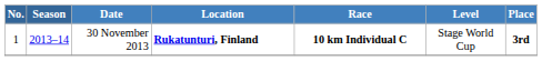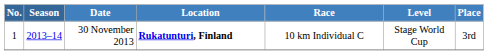30 November 2013 | Race: bold -> normal
30 November 2013 | Place: bold -> normal
